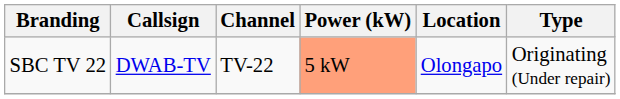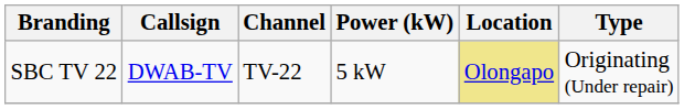SBC TV 22 | Power (kW): lightsalmon background -> no background
SBC TV 22 | Location: no background -> khaki background
